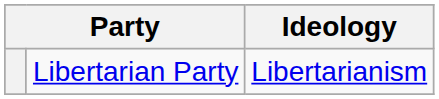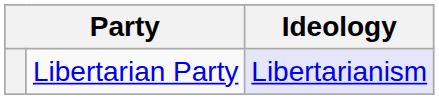Libertarian Party | Ideology: no background -> lavender background
